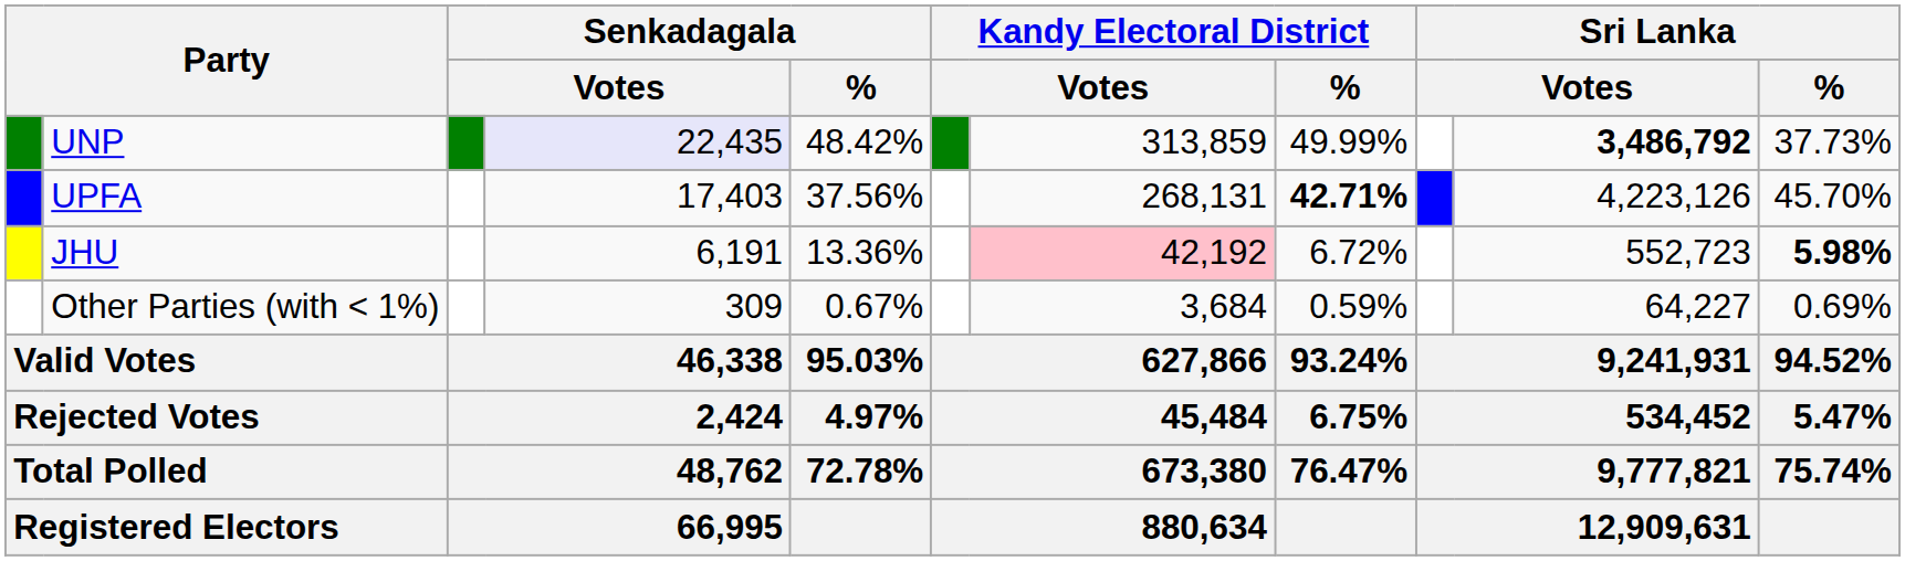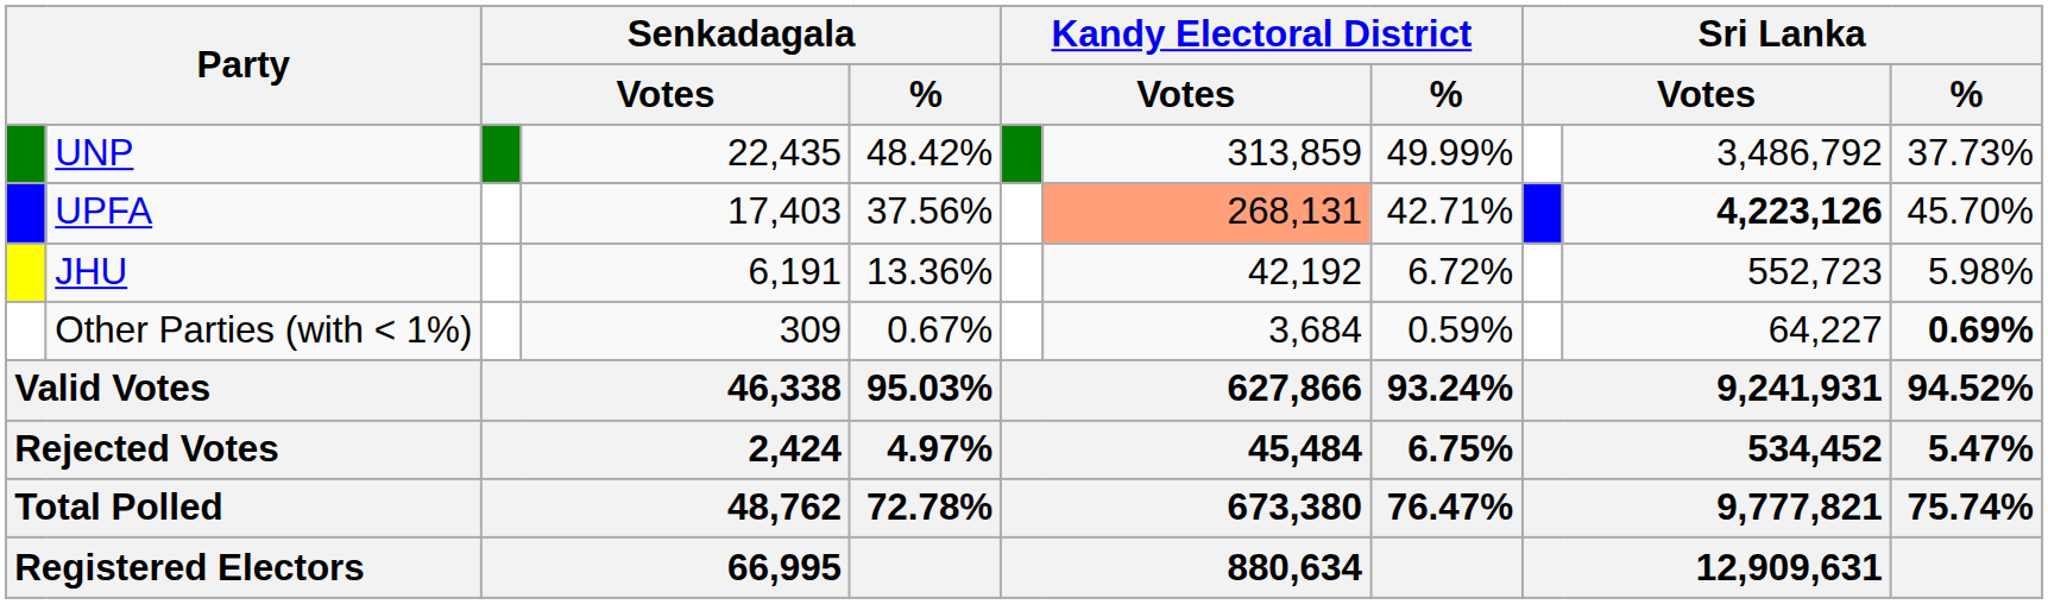UNP | column 4: lavender background -> no background
UNP | column 10: bold -> normal
UPFA | column 7: no background -> lightsalmon background
UPFA | Kandy Electoral District / %: bold -> normal
UPFA | column 10: normal -> bold
JHU | column 7: pink background -> no background
JHU | Sri Lanka / %: bold -> normal
Other Parties (with < 1%) | Sri Lanka / %: normal -> bold
